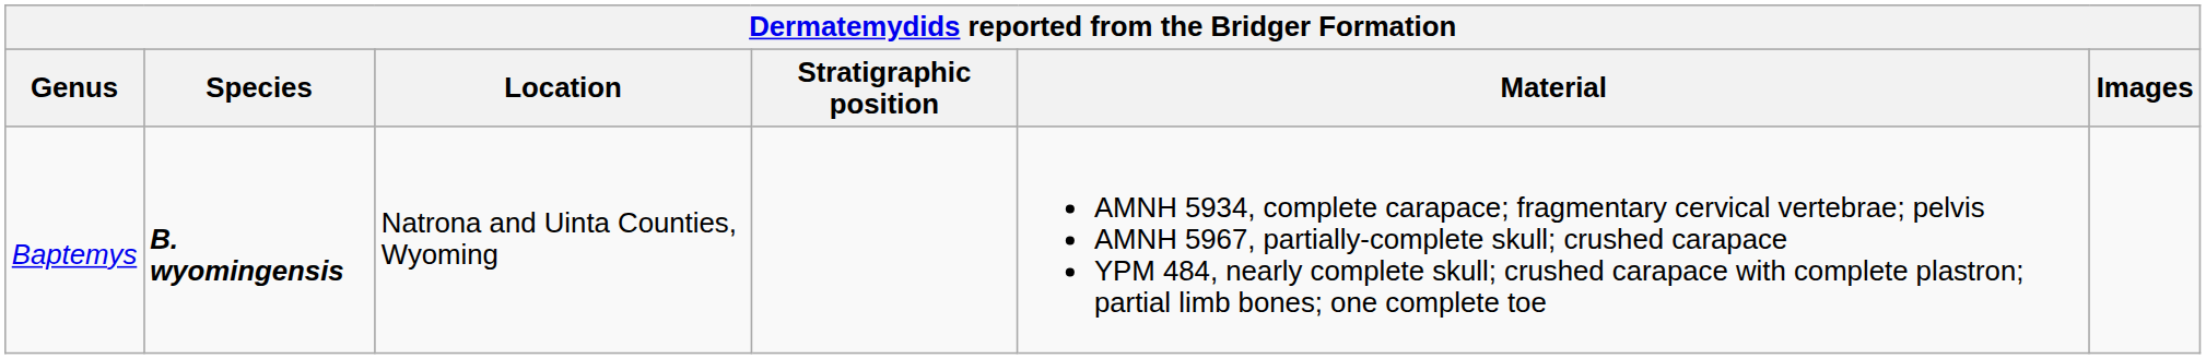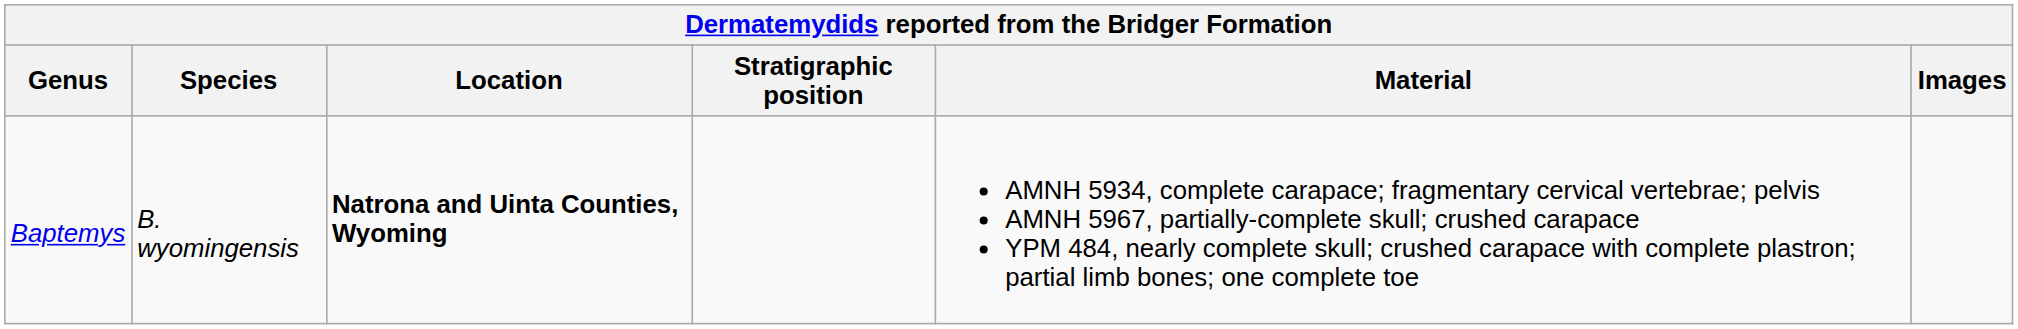Baptemys | Species: bold -> normal
Baptemys | Location: normal -> bold
